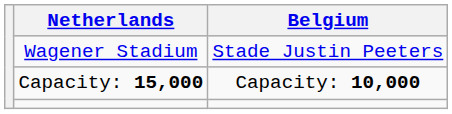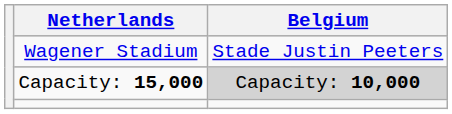Capacity: 15,000 | Belgium: no background -> lightgrey background
